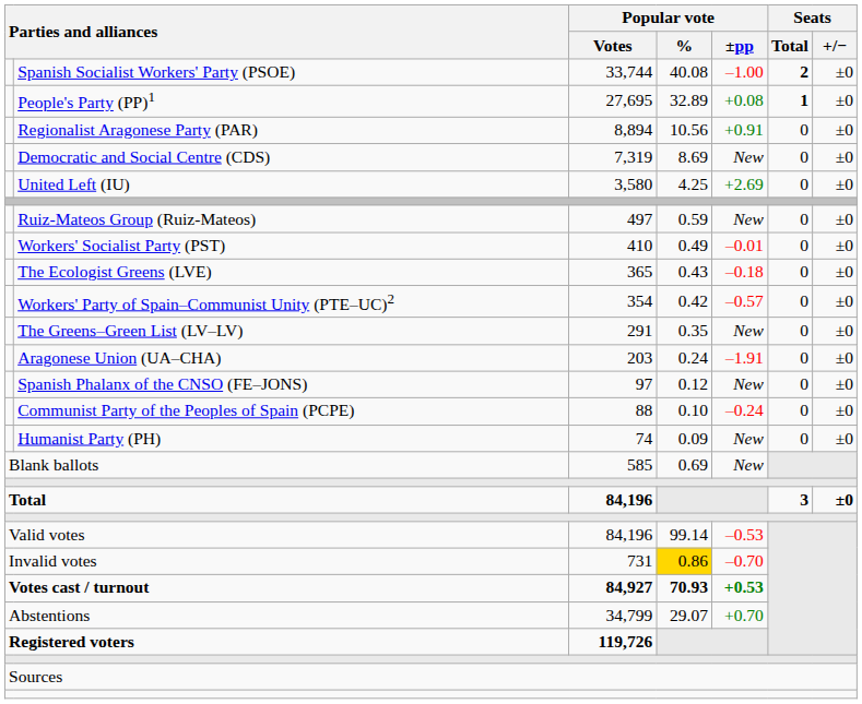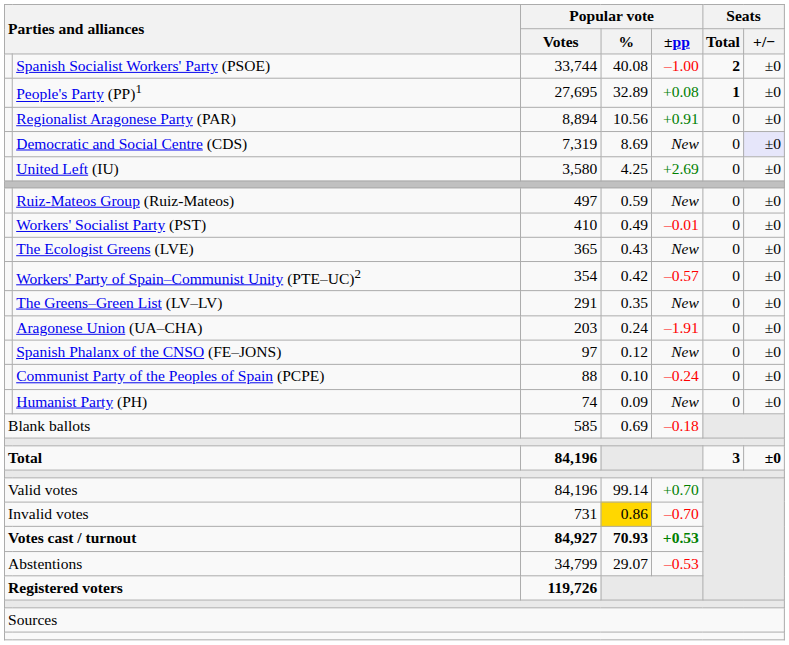Democratic and Social Centre (CDS) | Seats / +/−: no background -> lavender background
The Ecologist Greens (LVE) | Popular vote / ±pp: –0.18 -> New
Blank ballots | Popular vote / ±pp: New -> –0.18
Valid votes | Popular vote / ±pp: –0.53 -> +0.70
Abstentions | Popular vote / ±pp: +0.70 -> –0.53
